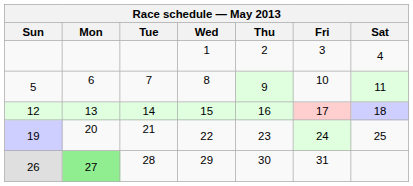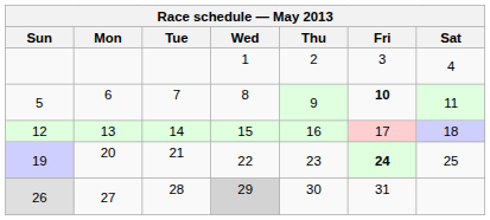5 | Fri: normal -> bold
19 | Fri: normal -> bold
26 | Mon: lightgreen background -> no background
26 | Wed: no background -> lightgrey background
